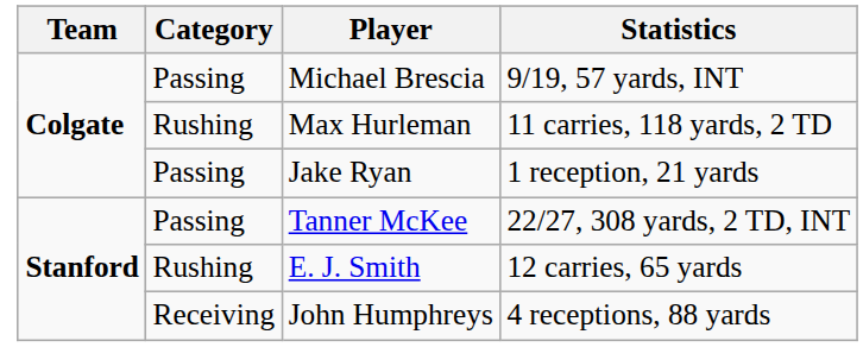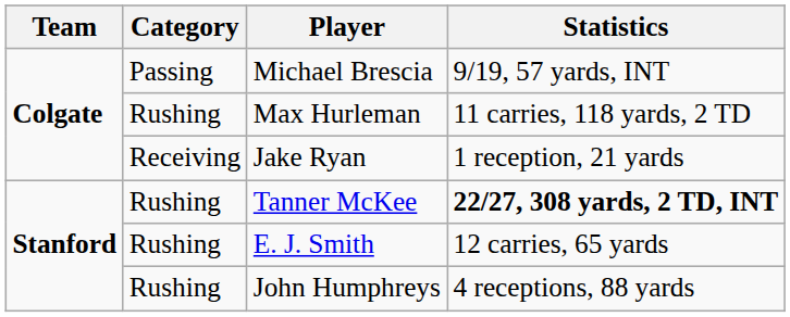Jake Ryan | Category: Passing -> Receiving
Tanner McKee | Category: Passing -> Rushing
Tanner McKee | Statistics: normal -> bold
John Humphreys | Category: Receiving -> Rushing
